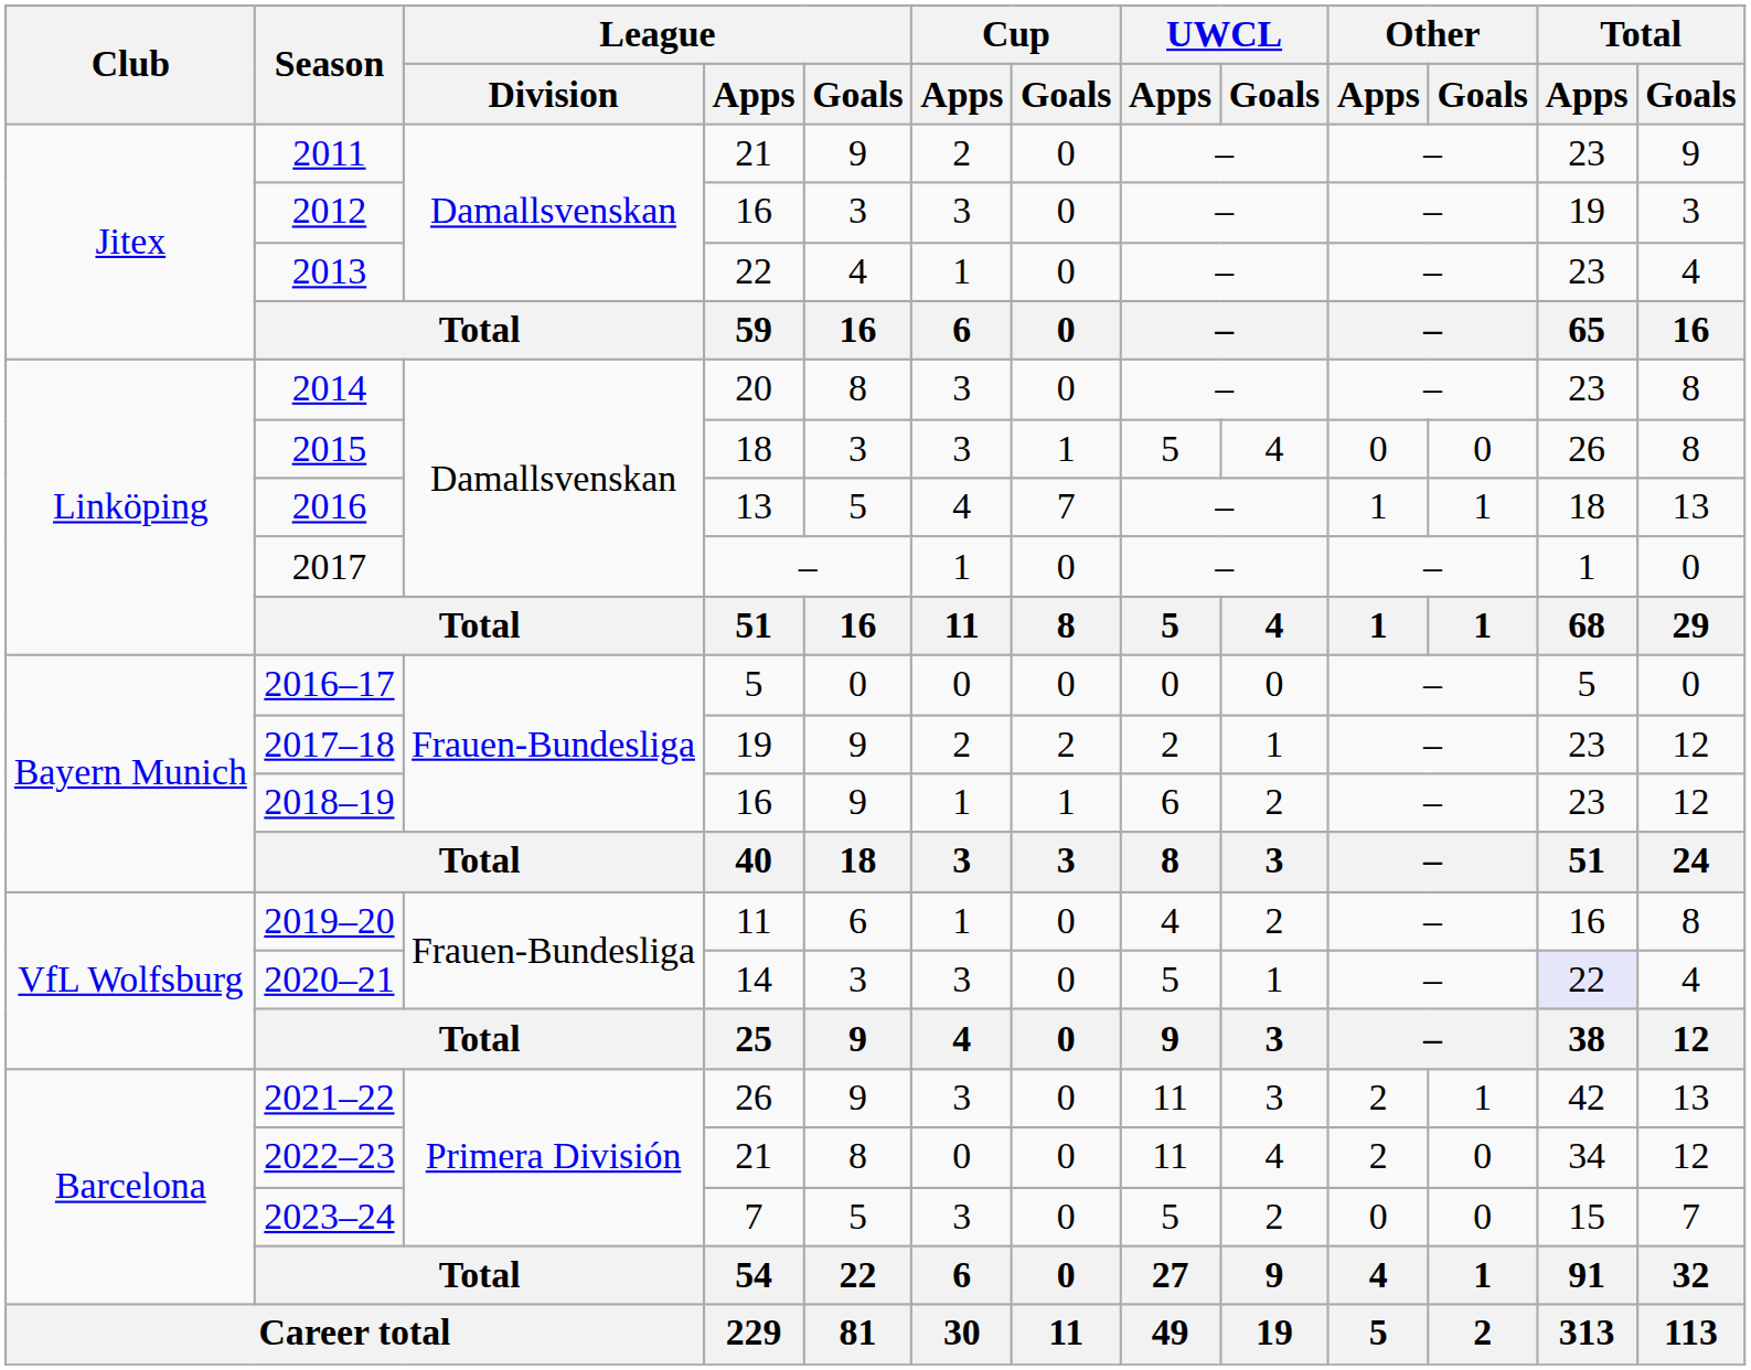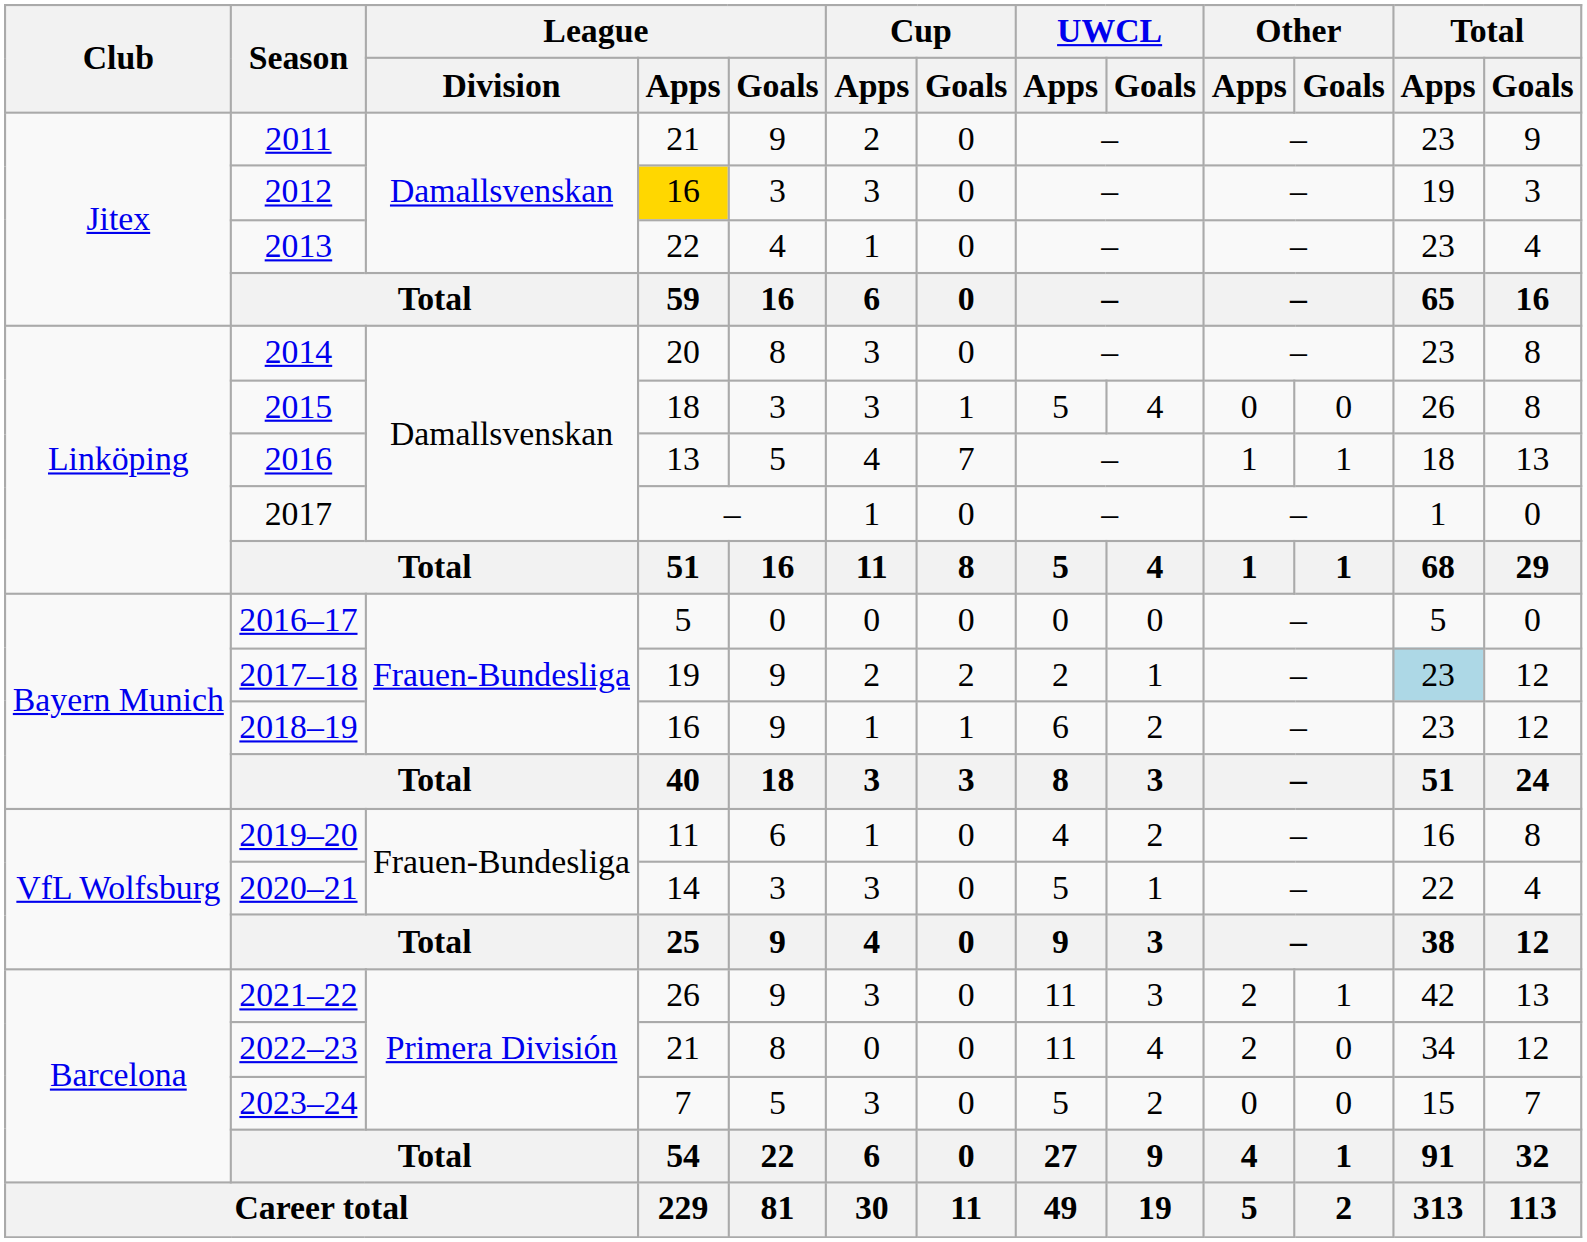2012 | League / Apps: no background -> gold background
2017–18 | Total / Apps: no background -> lightblue background
2020–21 | Total / Apps: lavender background -> no background
